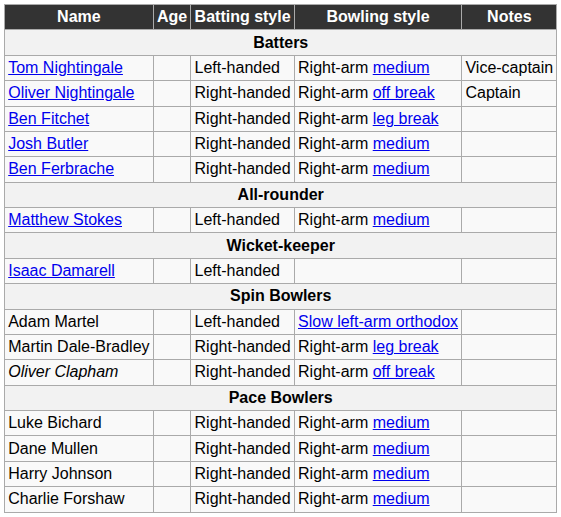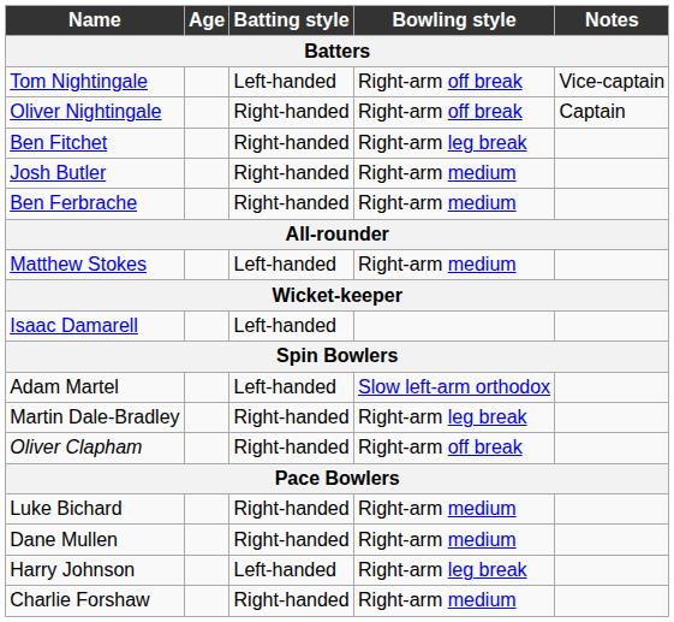Tom Nightingale | Bowling style: Right-arm medium -> Right-arm off break
Harry Johnson | Batting style: Right-handed -> Left-handed
Harry Johnson | Bowling style: Right-arm medium -> Right-arm leg break
